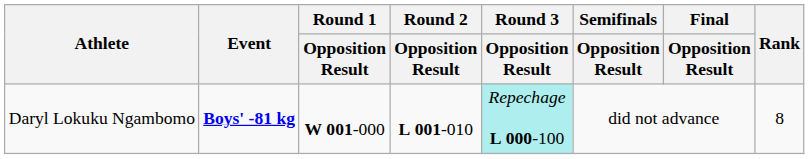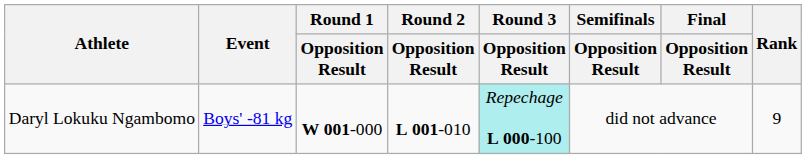Daryl Lokuku Ngambomo | Event: bold -> normal
Daryl Lokuku Ngambomo | Rank: 8 -> 9
